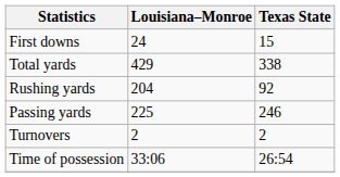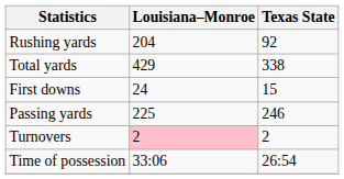rows swapped: First downs <-> Rushing yards
Turnovers | Louisiana–Monroe: no background -> pink background
